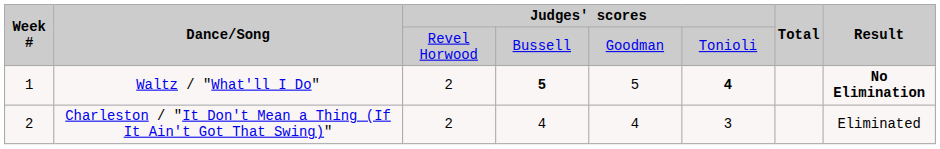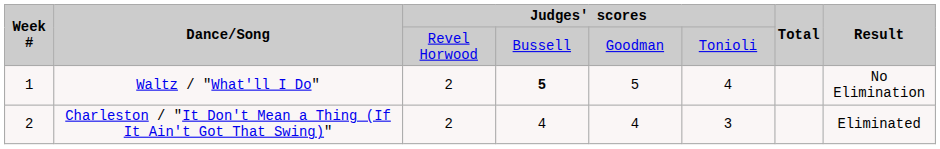Waltz / "What'll I Do" | column 6: bold -> normal
Waltz / "What'll I Do" | Result: bold -> normal
